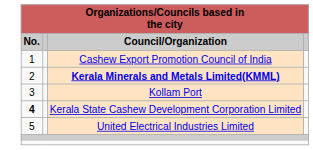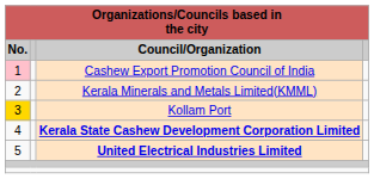1 | column 1: no background -> pink background
2 | column 3: bold -> normal
3 | column 1: no background -> gold background
4 | column 1: bold -> normal
4 | column 3: normal -> bold
5 | column 3: normal -> bold
